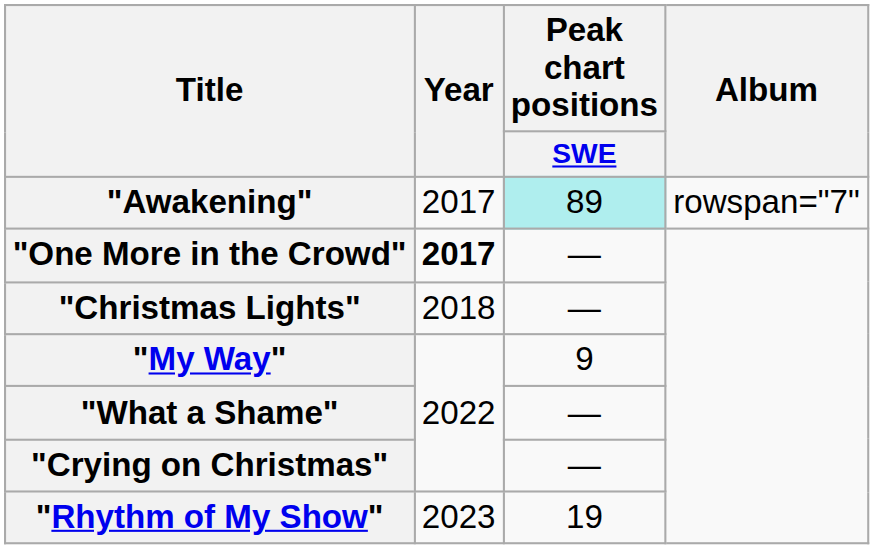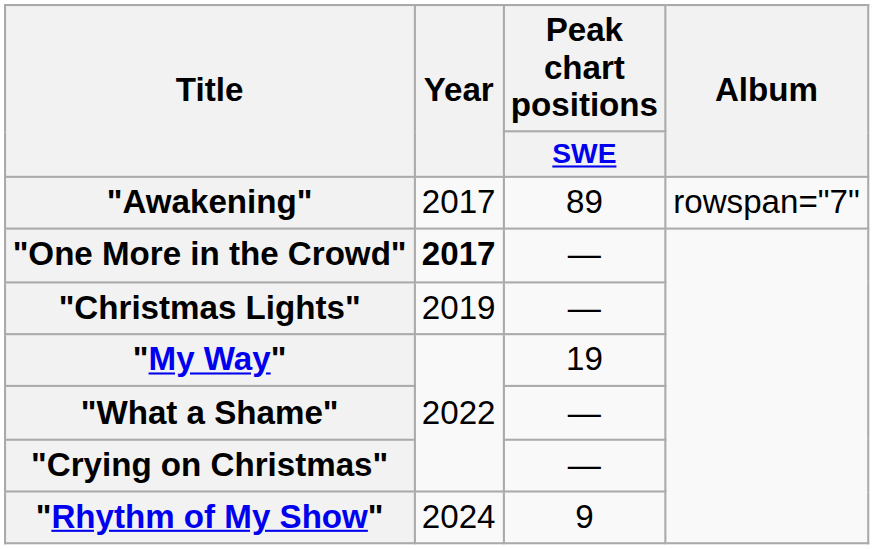"Awakening" | Peak chart positions / SWE: paleturquoise background -> no background
"Christmas Lights" | Year: 2018 -> 2019
"My Way" | Peak chart positions / SWE: 9 -> 19
"Rhythm of My Show" | Year: 2023 -> 2024
"Rhythm of My Show" | Peak chart positions / SWE: 19 -> 9
